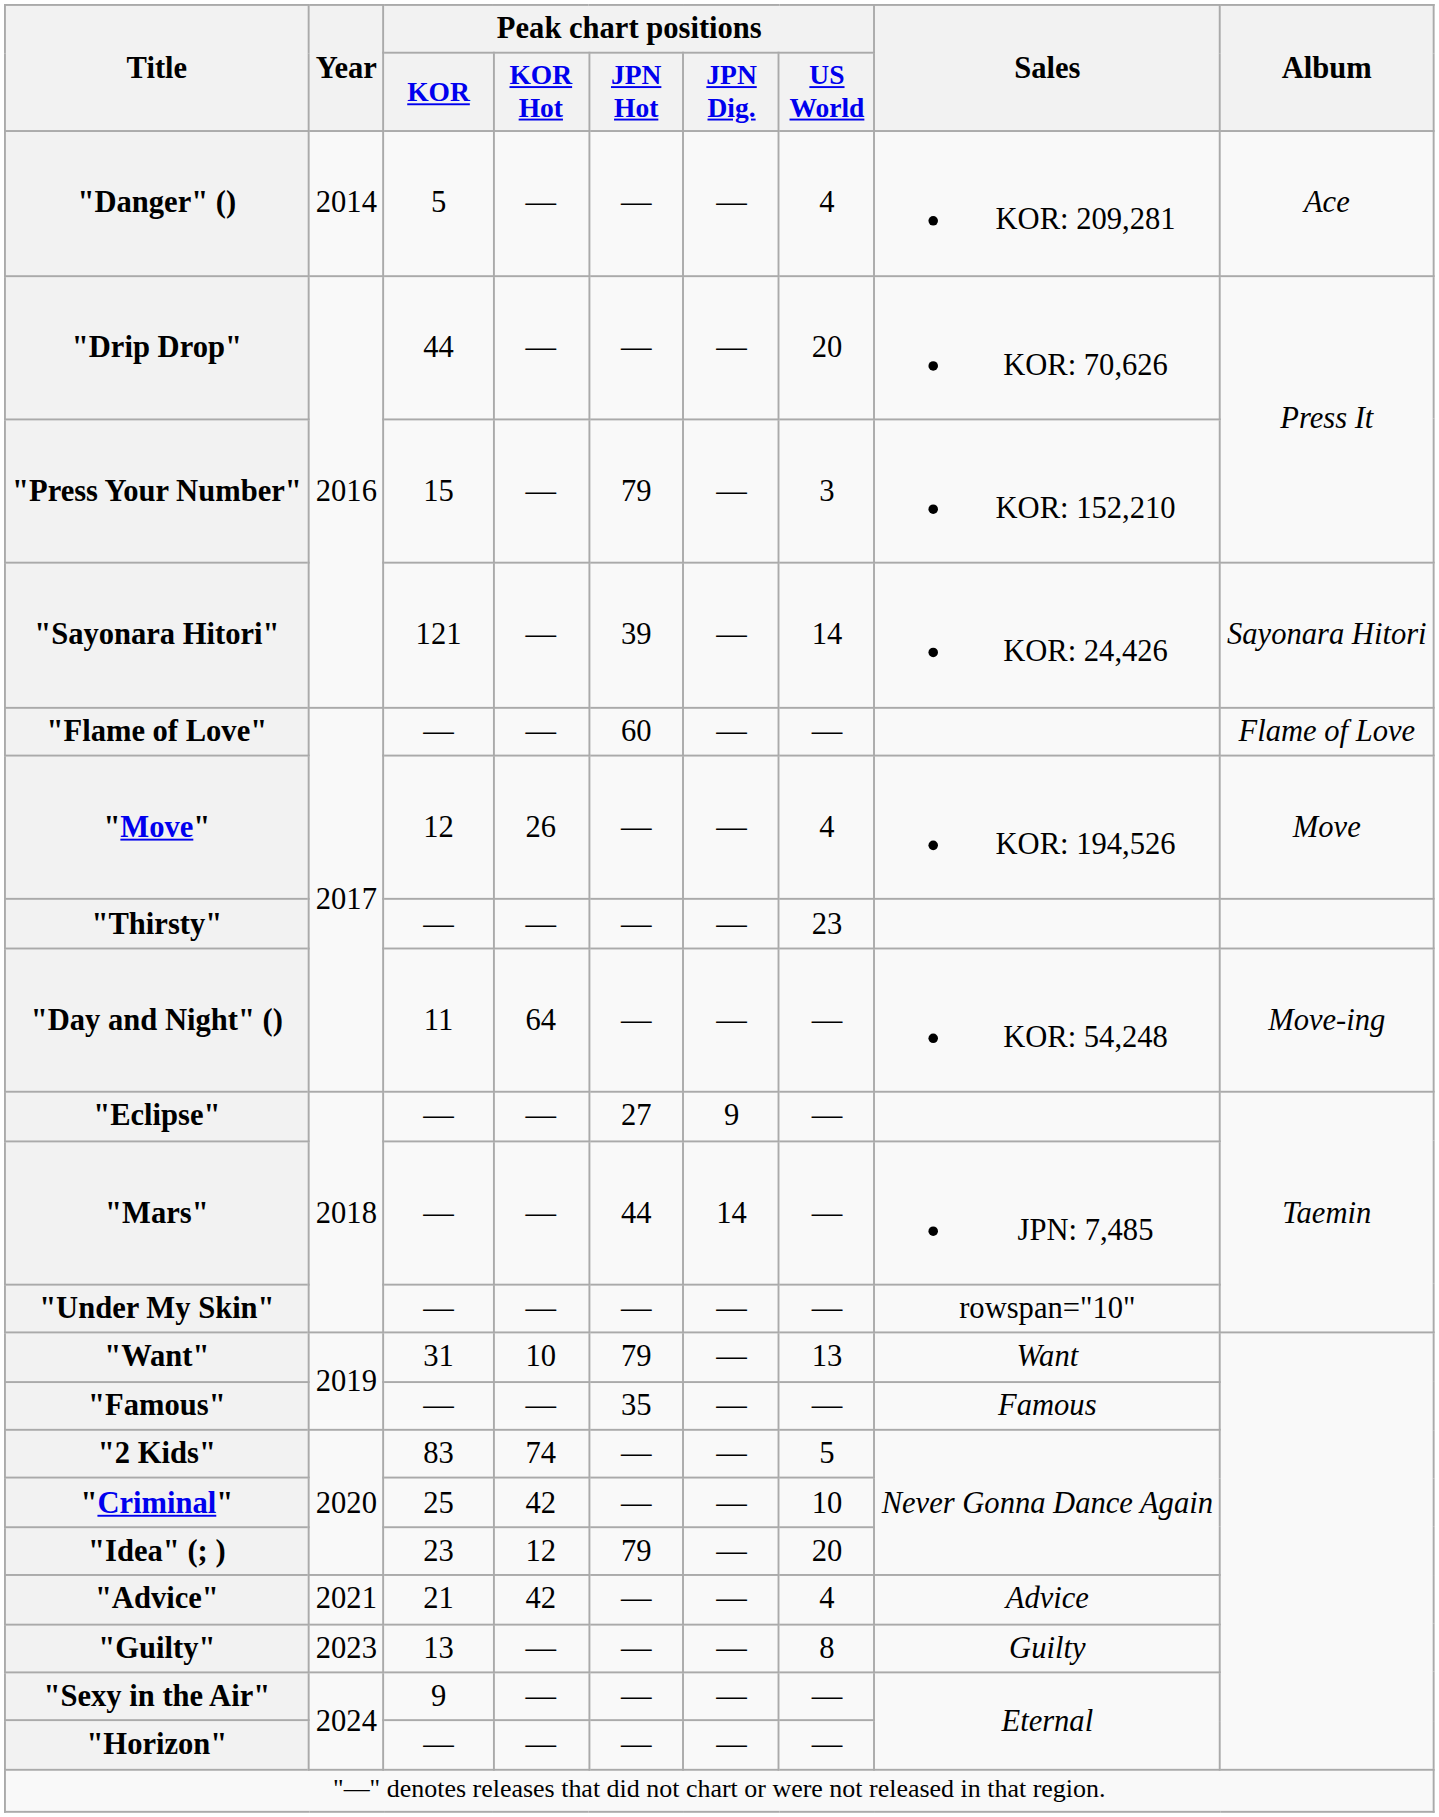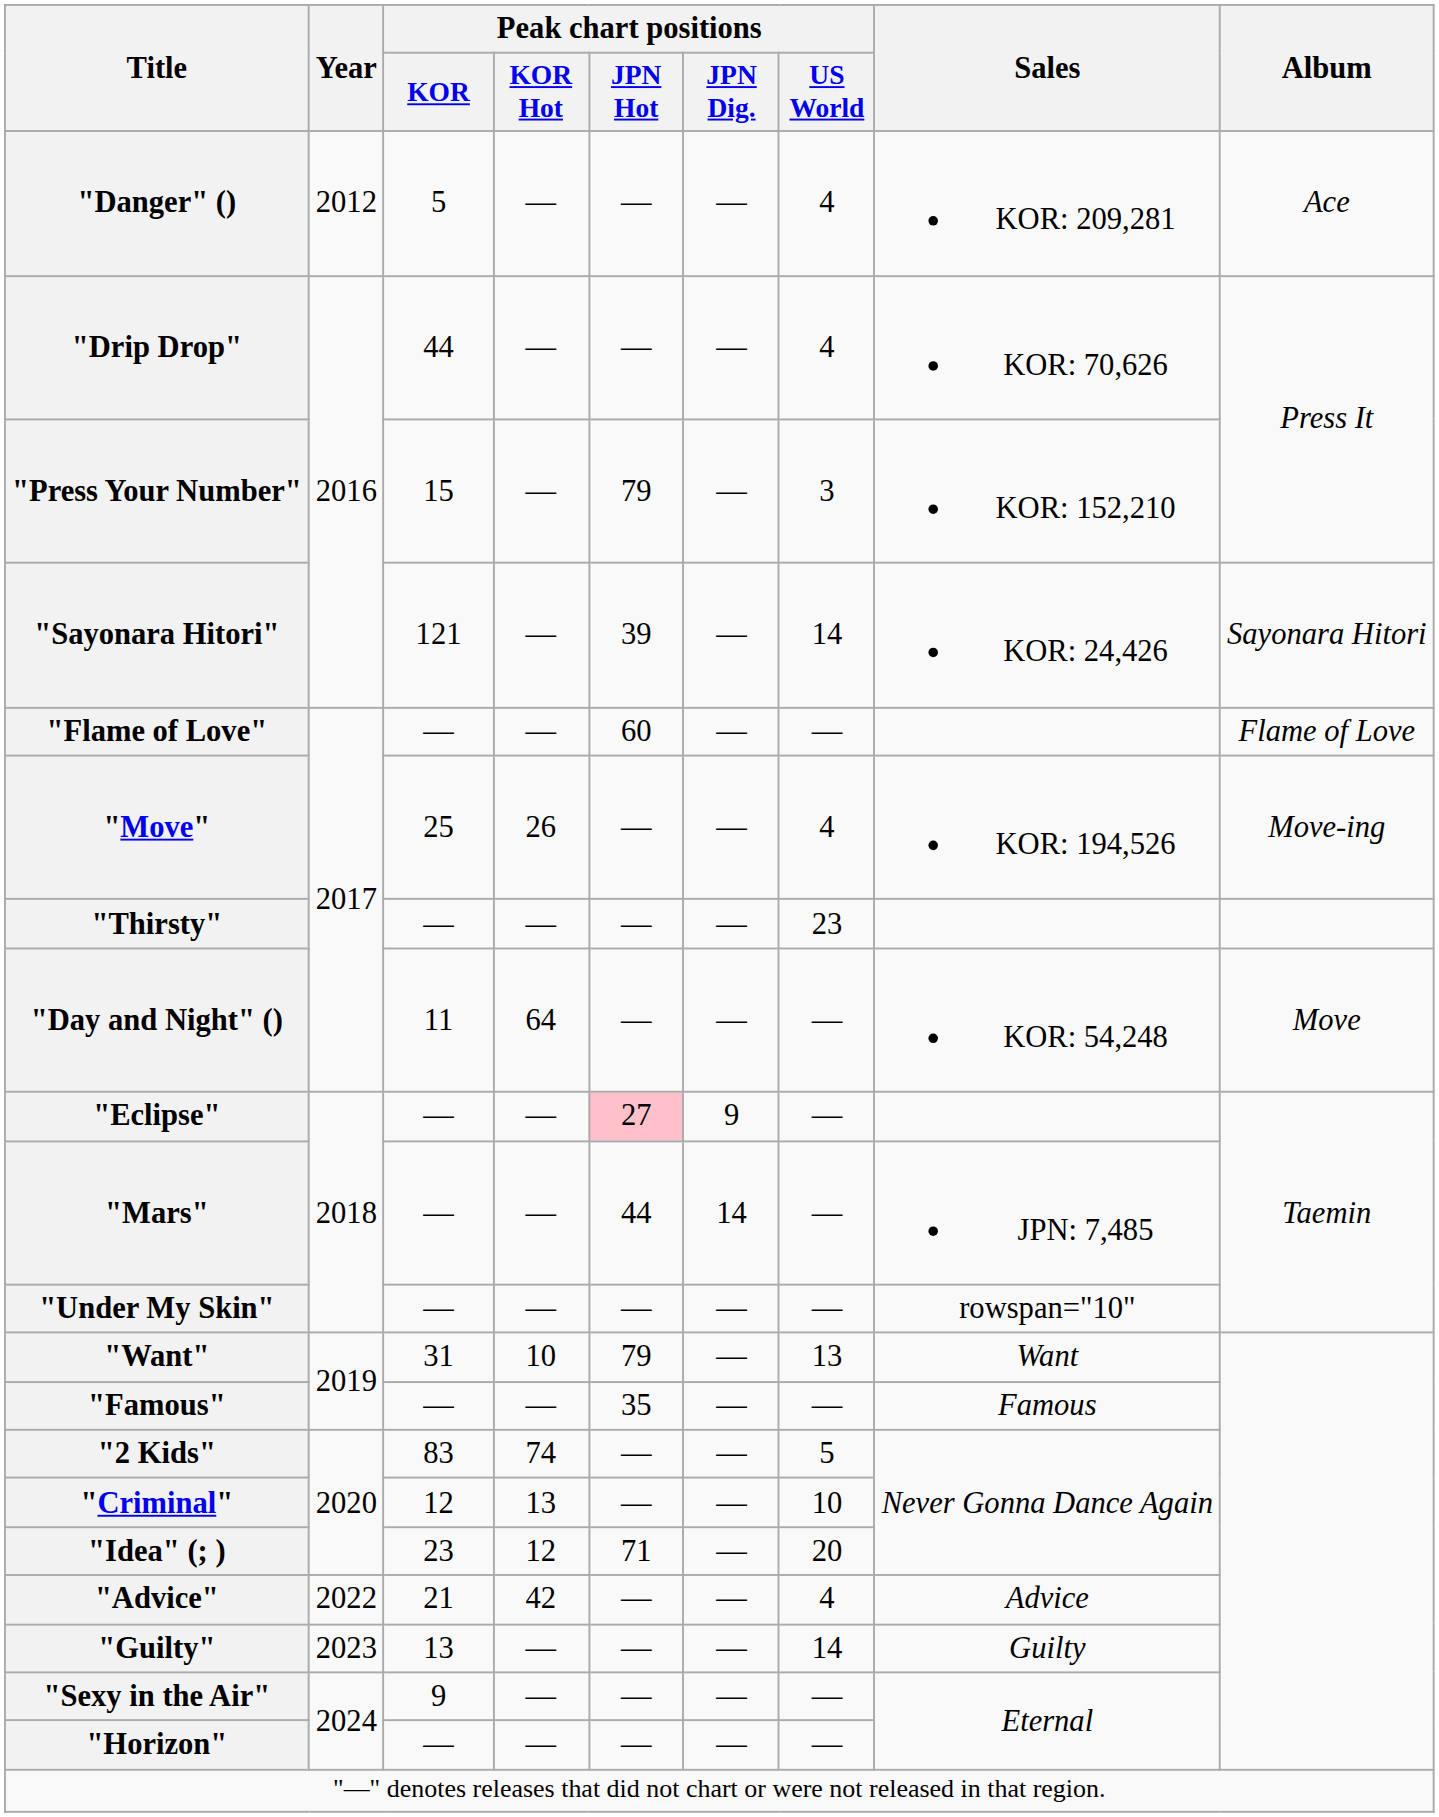"Danger" () | Year: 2014 -> 2012
"Drip Drop" | Peak chart positions / US World: 20 -> 4
"Move" | Peak chart positions / KOR: 12 -> 25
"Move" | Album: Move -> Move-ing
"Day and Night" () | Album: Move-ing -> Move
"Eclipse" | Peak chart positions / JPN Hot: no background -> pink background
"Criminal" | Peak chart positions / KOR: 25 -> 12
"Criminal" | Peak chart positions / KOR Hot: 42 -> 13
"Idea" (; ) | Peak chart positions / JPN Hot: 79 -> 71
"Advice" | Year: 2021 -> 2022
"Guilty" | Peak chart positions / US World: 8 -> 14
